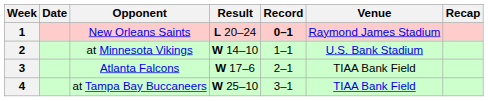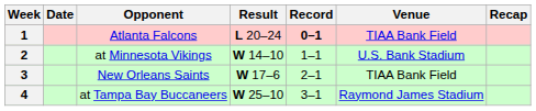1 | Opponent: New Orleans Saints -> Atlanta Falcons
1 | Venue: Raymond James Stadium -> TIAA Bank Field
3 | Opponent: Atlanta Falcons -> New Orleans Saints
4 | Venue: TIAA Bank Field -> Raymond James Stadium
